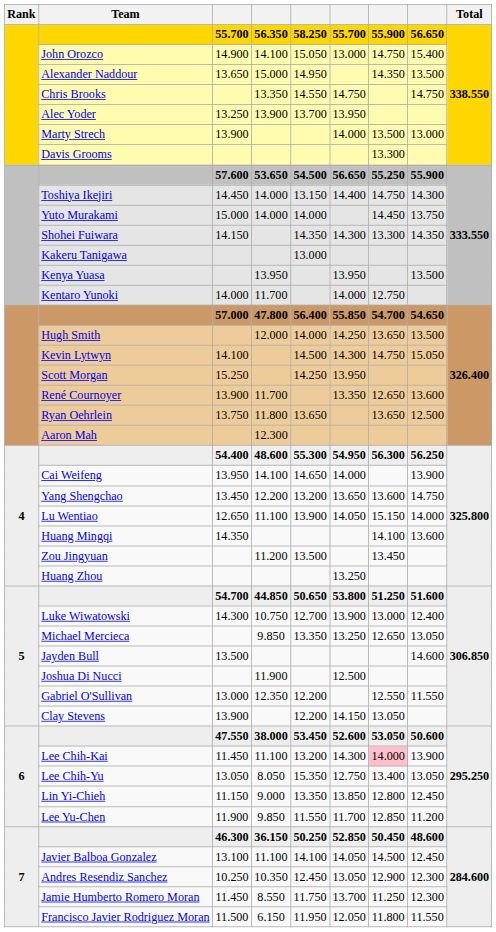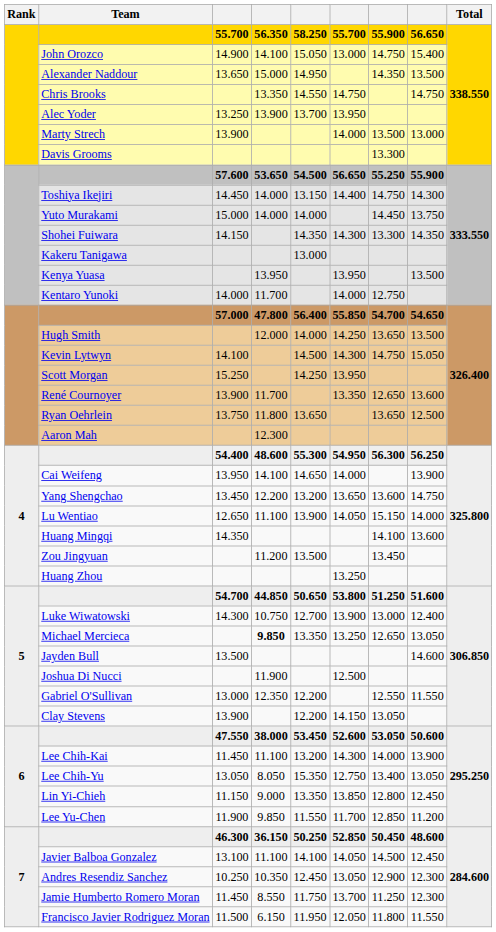Michael Mercieca | column 4: normal -> bold
Lee Chih-Kai | column 7: pink background -> no background
